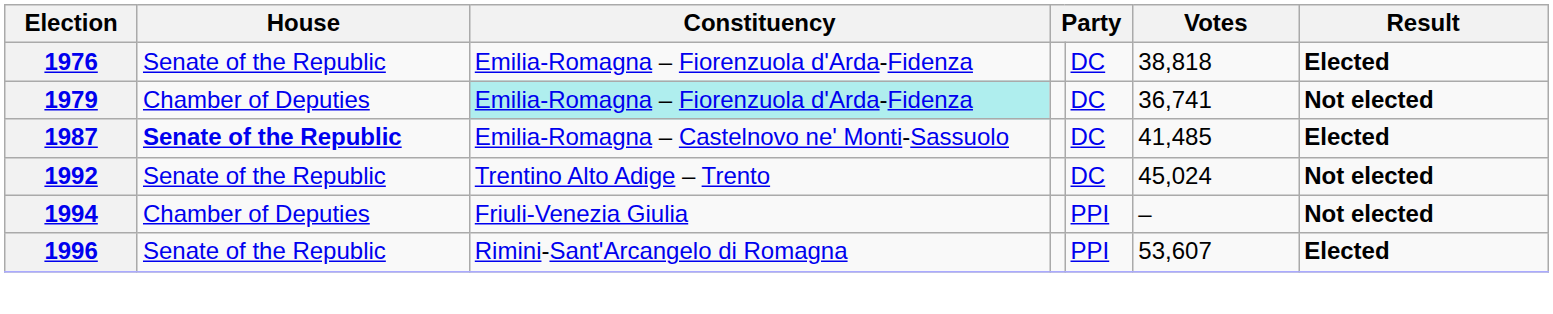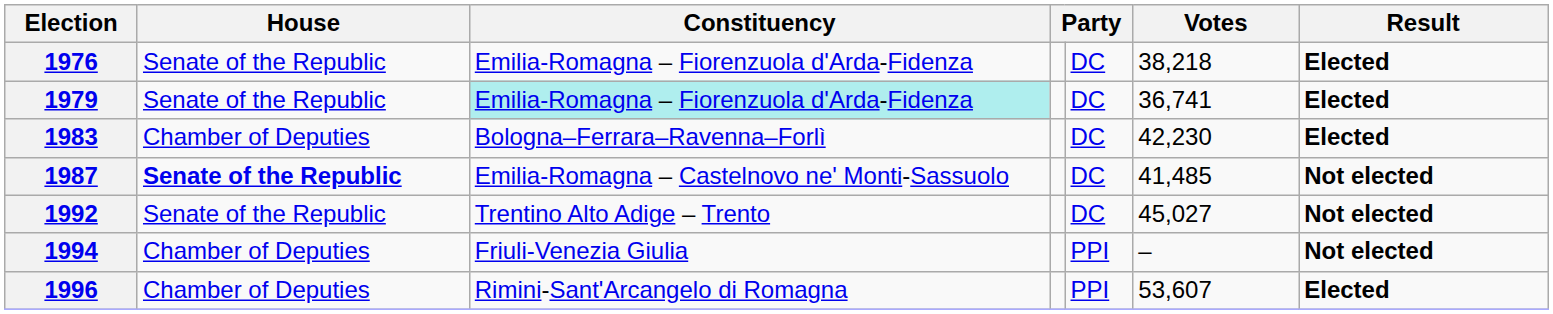1976 | Votes: 38,818 -> 38,218
1979 | House: Chamber of Deputies -> Senate of the Republic
1979 | Result: Not elected -> Elected
+ row: 1983 | Chamber of Deputies | Bologna–Ferrara–Ravenna–Forlì | DC | 42,230 | Elected
1987 | Result: Elected -> Not elected
1992 | Votes: 45,024 -> 45,027
1996 | House: Senate of the Republic -> Chamber of Deputies
